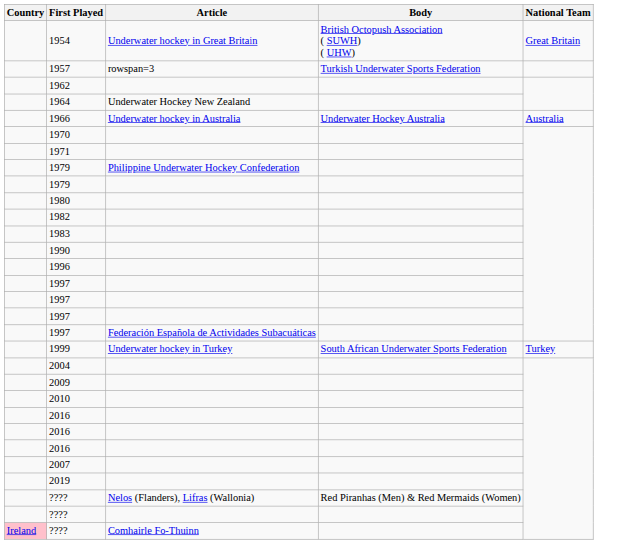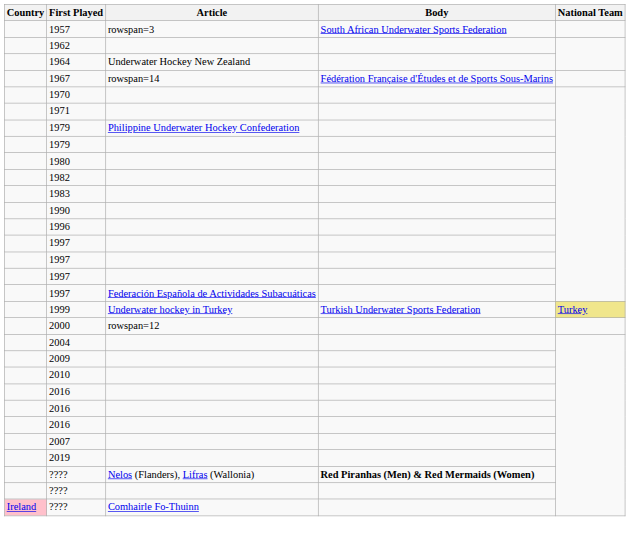- row: 1954 | Underwater hockey in Great Britain | British Octopush Association ( SUWH) ( UHW) | Great Britain
1957 | Body: Turkish Underwater Sports Federation -> South African Underwater Sports Federation
- row: 1966 | Underwater hockey in Australia | Underwater Hockey Australia | Australia
+ row: 1967 | rowspan=14 | Fédération Française d'Études et de Sports Sous-Marins
1999 | Body: South African Underwater Sports Federation -> Turkish Underwater Sports Federation
1999 | National Team: no background -> khaki background
+ row: 2000 | rowspan=12
???? / Nelos (Flanders), Lifras (Wallonia) | Body: normal -> bold
